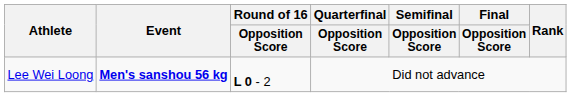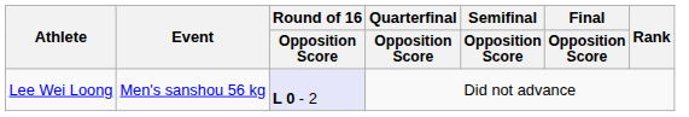Lee Wei Loong | Event: bold -> normal
Lee Wei Loong | Round of 16 / Opposition Score: no background -> lavender background
